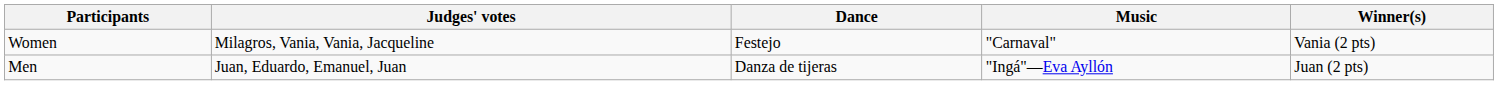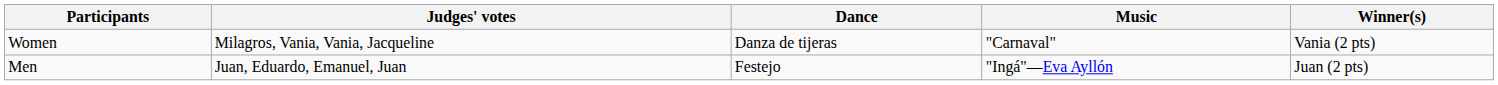Women | Dance: Festejo -> Danza de tijeras
Men | Dance: Danza de tijeras -> Festejo
